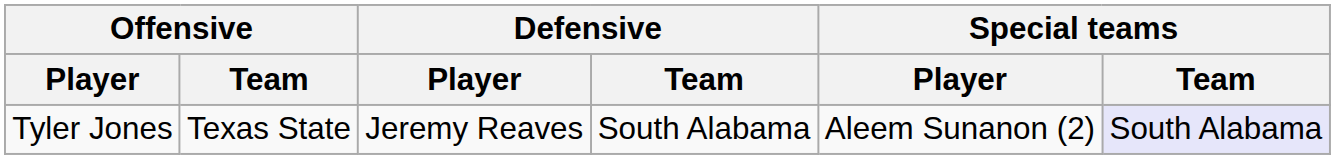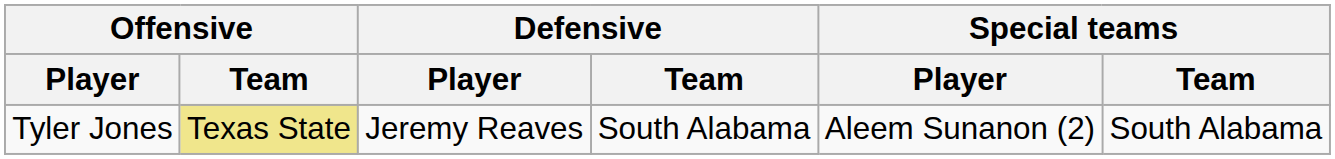Tyler Jones | Offensive / Team: no background -> khaki background
Tyler Jones | Special teams / Team: lavender background -> no background
